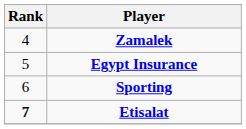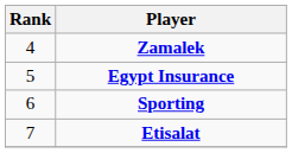Etisalat | Rank: bold -> normal
